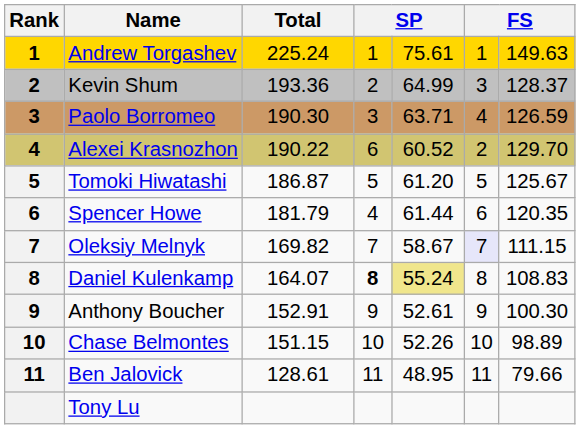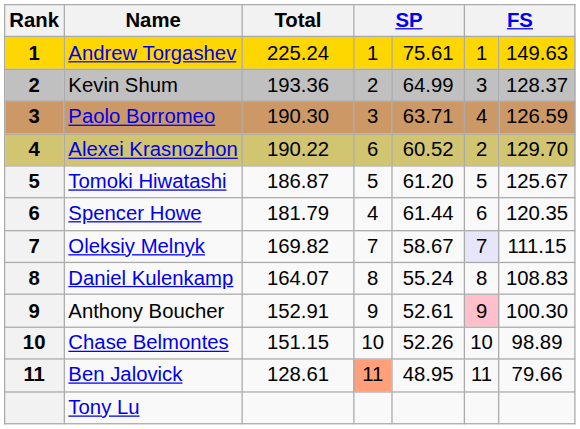Daniel Kulenkamp | column 4: bold -> normal
Daniel Kulenkamp | column 5: khaki background -> no background
Anthony Boucher | column 6: no background -> pink background
Ben Jalovick | column 4: no background -> lightsalmon background
